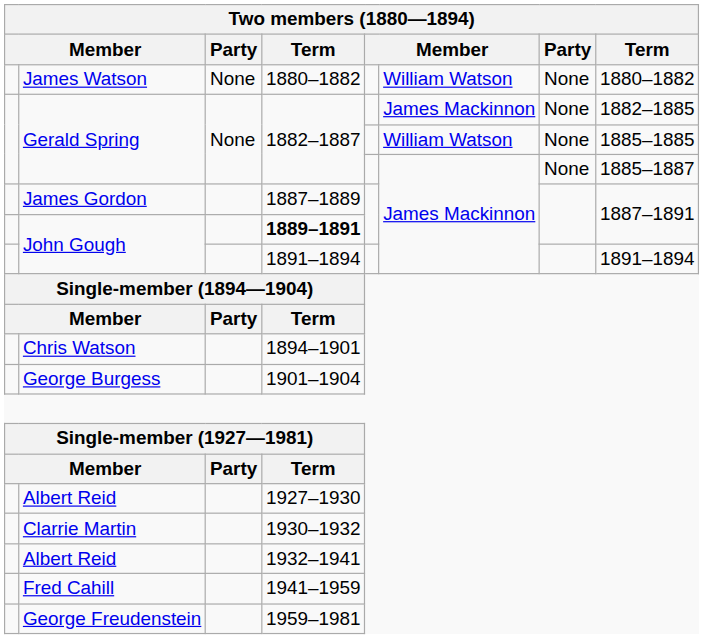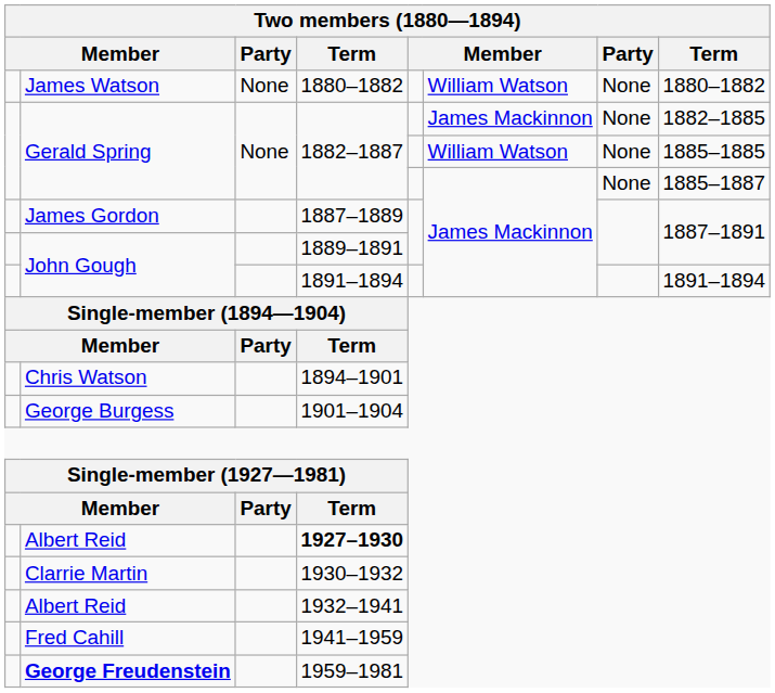1889–1891 | column 4: bold -> normal
1927–1930 | column 4: normal -> bold
1959–1981 | column 2: normal -> bold
